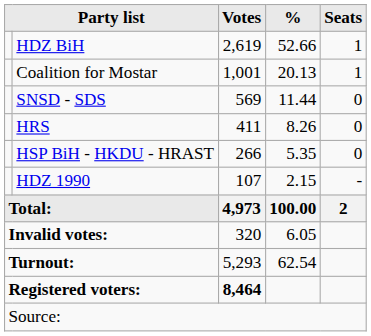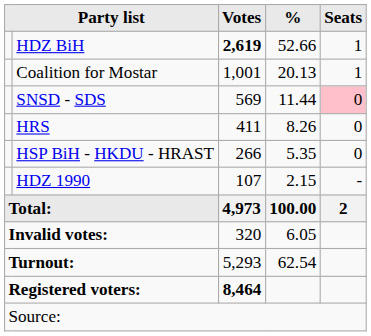HDZ BiH | Votes: normal -> bold
SNSD - SDS | Seats: no background -> pink background
